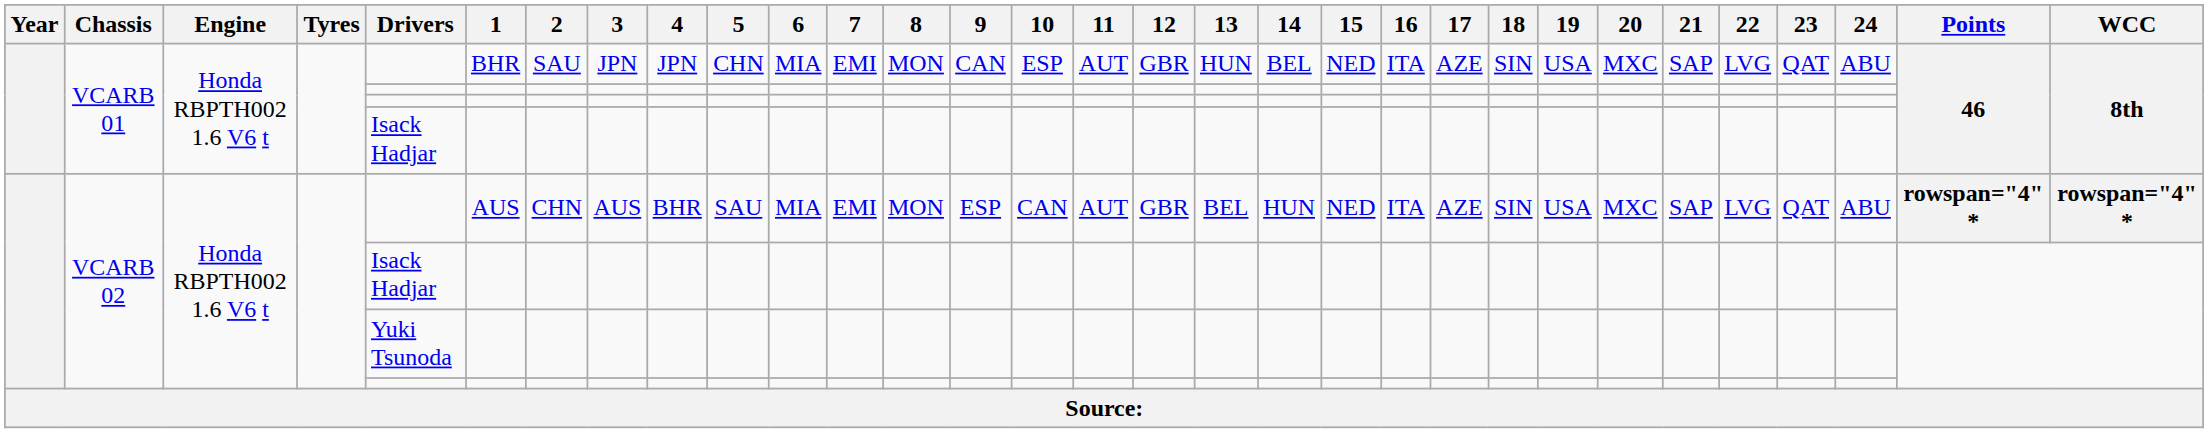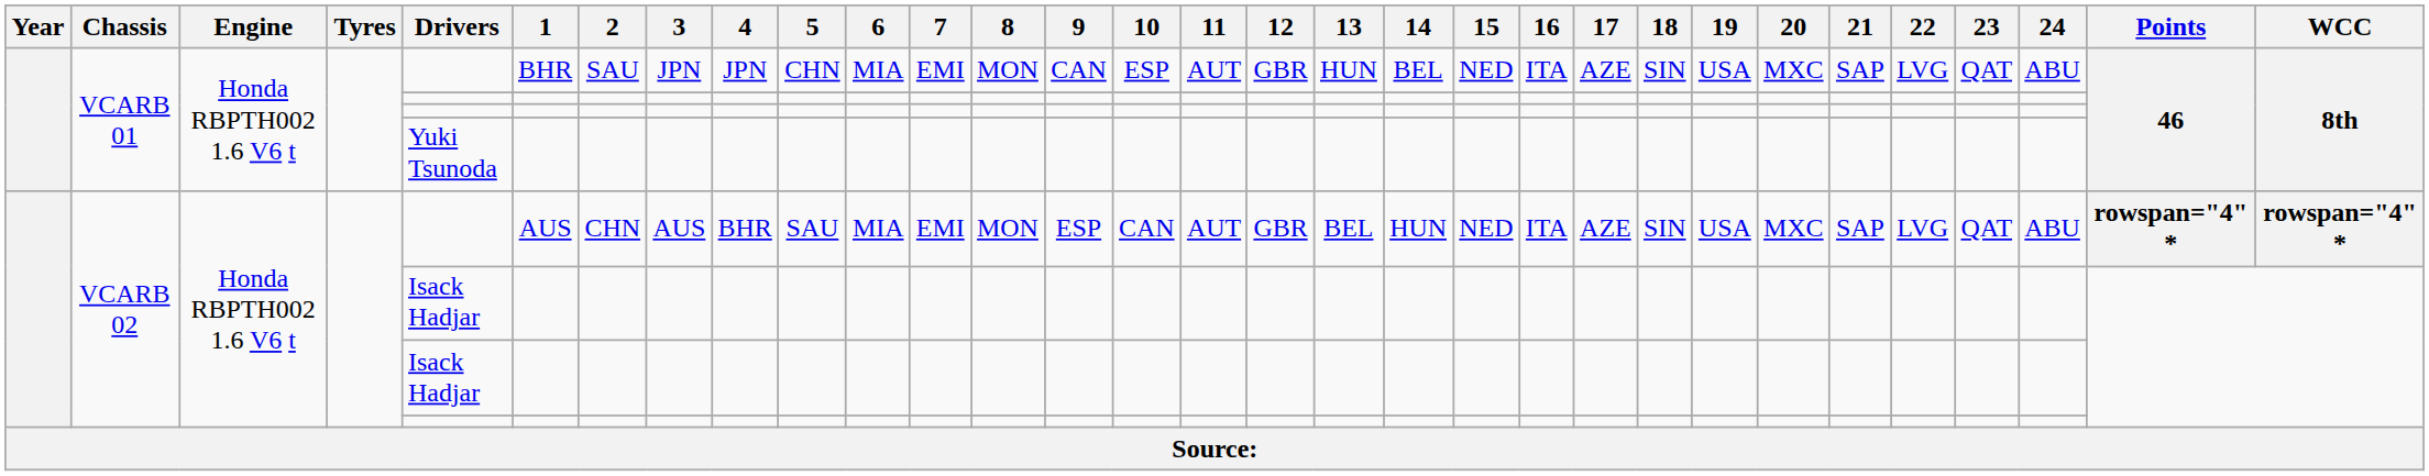row 5 | Drivers: Isack Hadjar -> Yuki Tsunoda
row 8 | Drivers: Yuki Tsunoda -> Isack Hadjar
